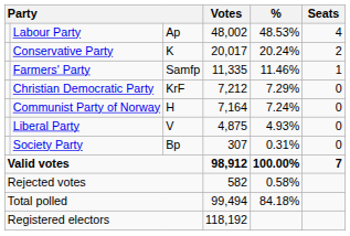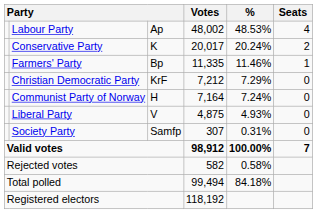Farmers' Party | column 3: Samfp -> Bp
Society Party | column 3: Bp -> Samfp
